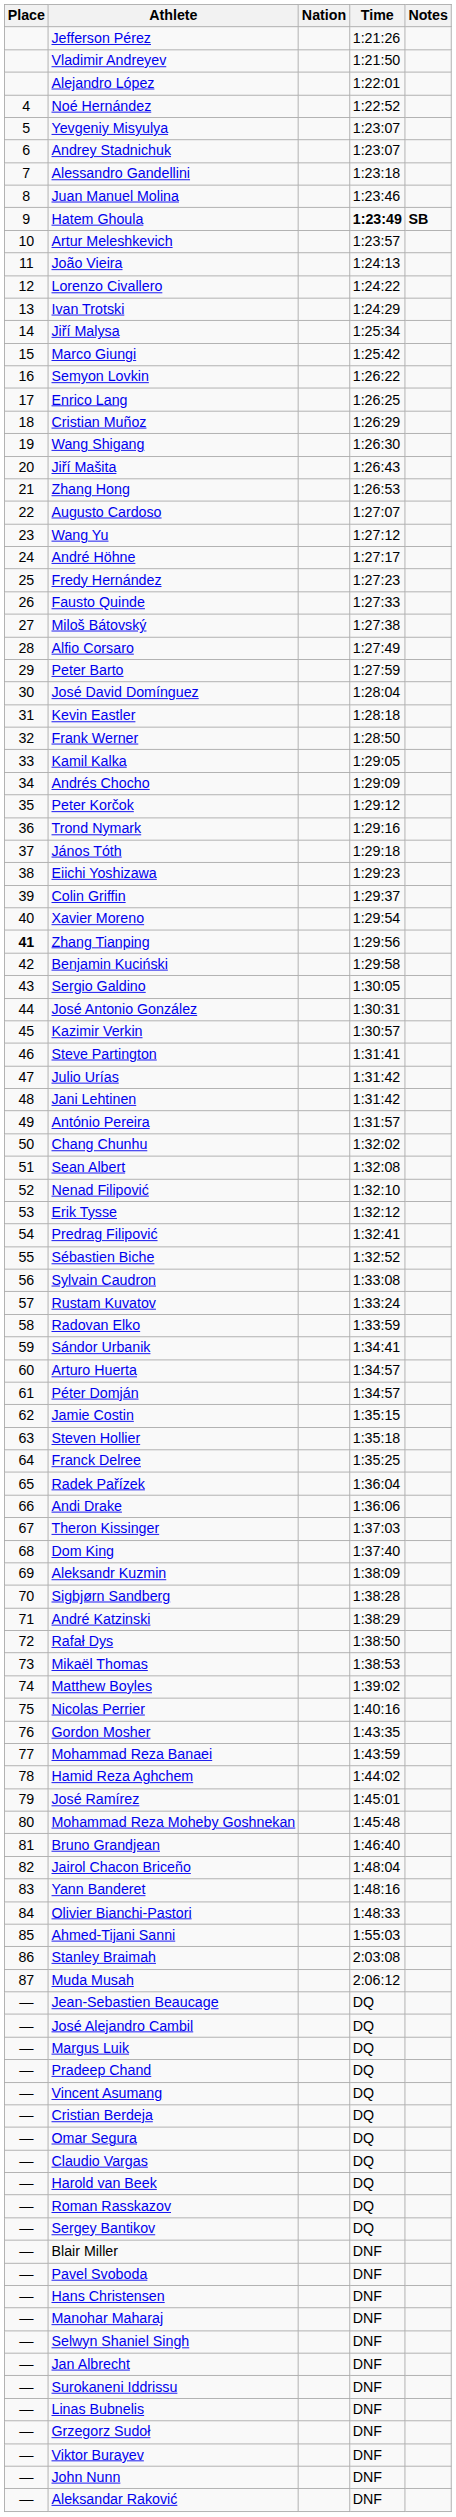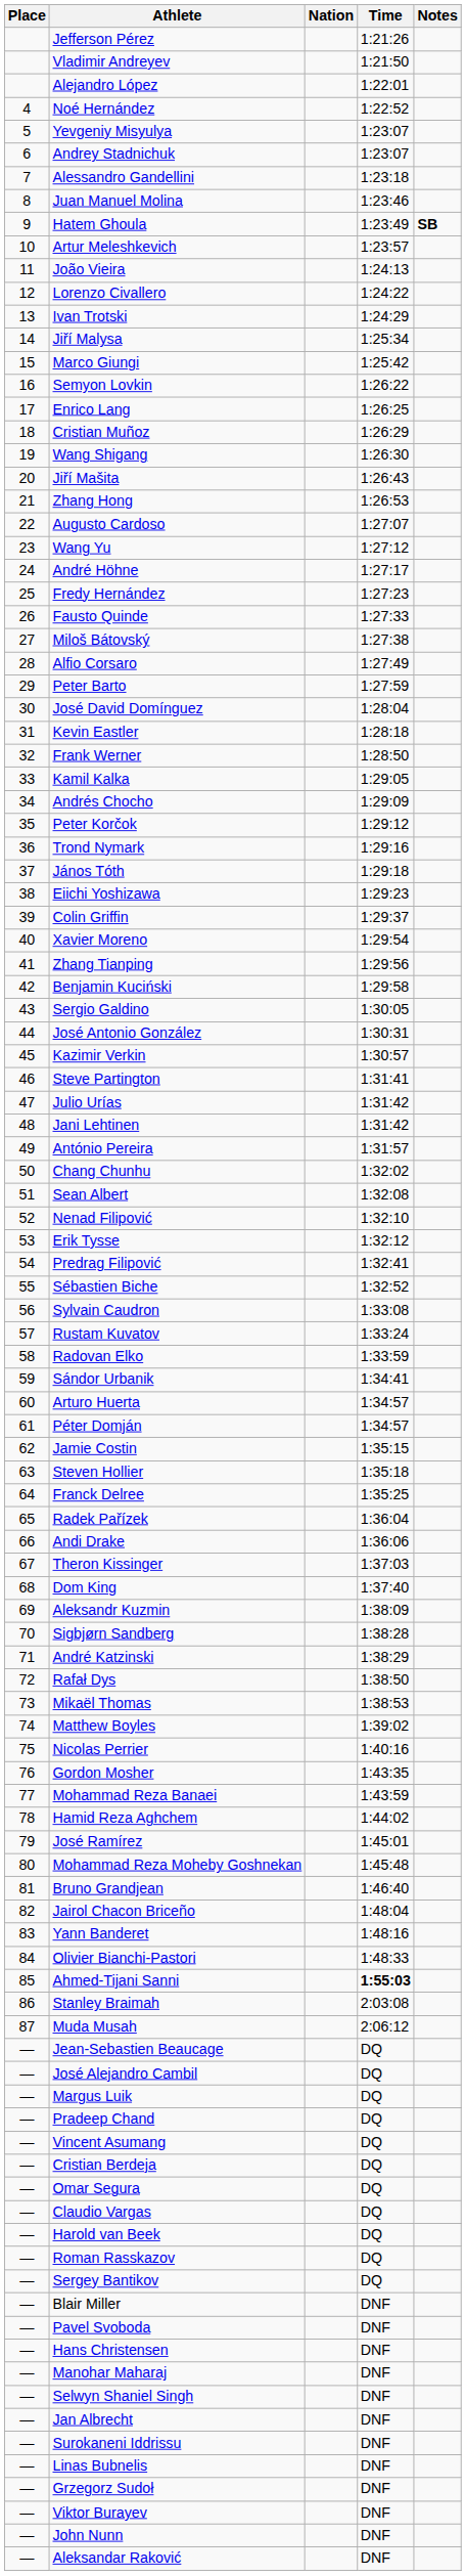Hatem Ghoula | Time: bold -> normal
Zhang Tianping | Place: bold -> normal
Ahmed-Tijani Sanni | Time: normal -> bold
